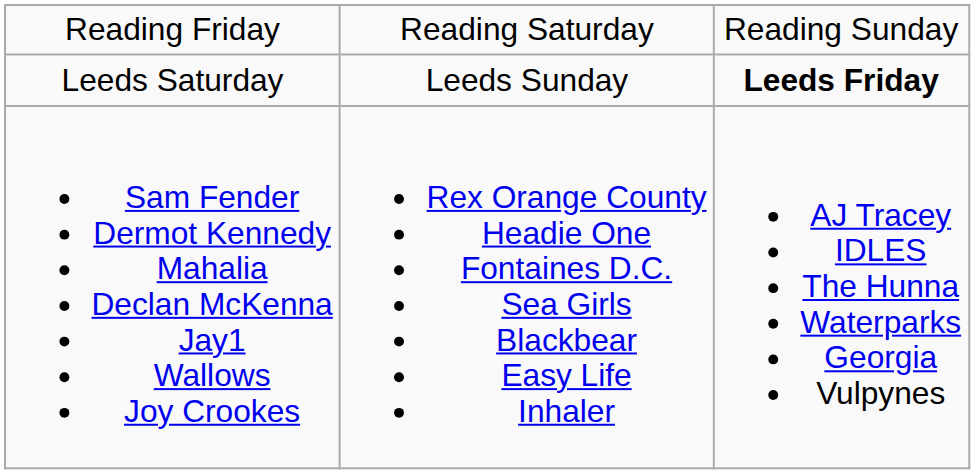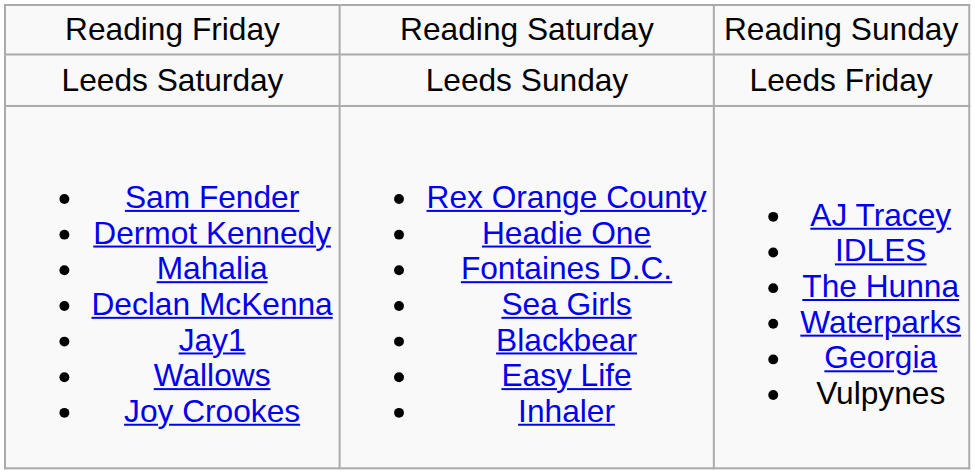Leeds Saturday | column 3: bold -> normal
